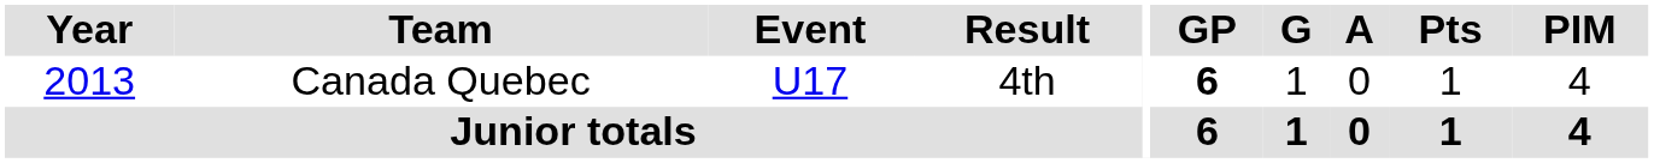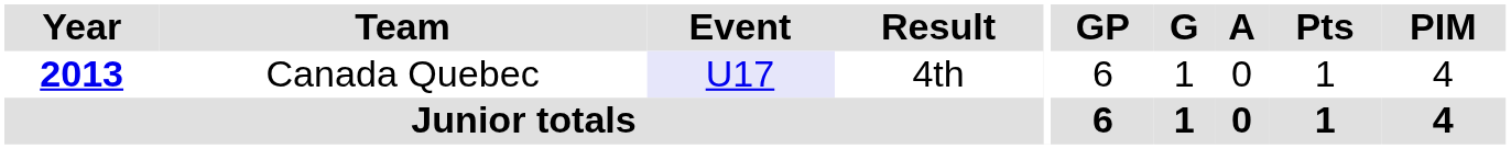Canada Quebec | Year: normal -> bold
Canada Quebec | Event: no background -> lavender background
Canada Quebec | GP: bold -> normal
